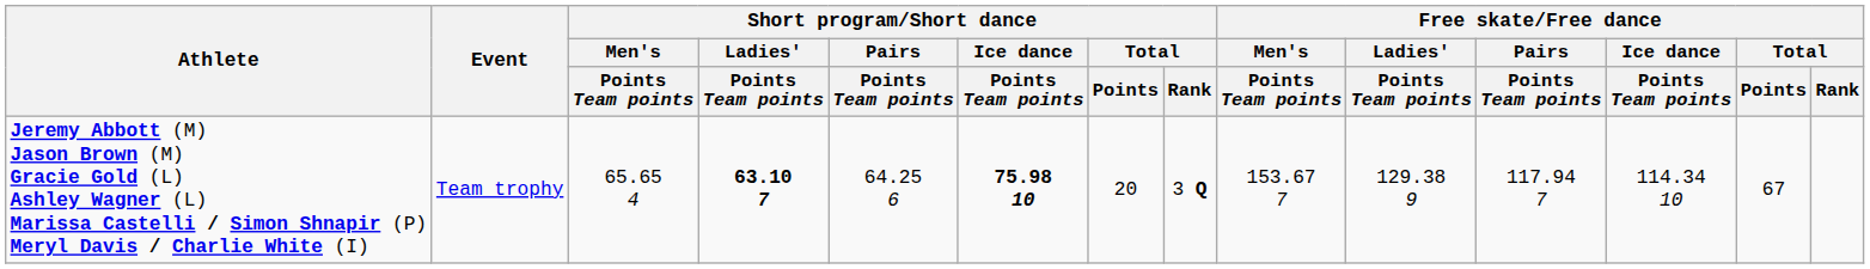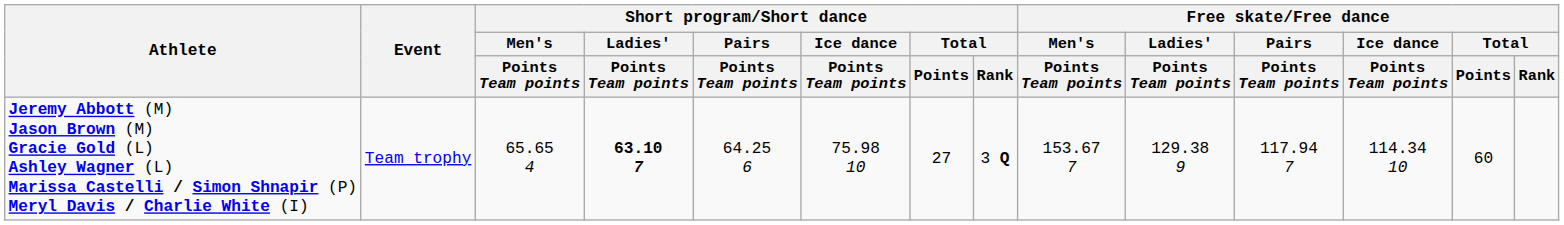row 4 | Short program/Short dance / Ice dance / Points Team points: bold -> normal
row 4 | Short program/Short dance / Total / Points: 20 -> 27
row 4 | Free skate/Free dance / Total / Points: 67 -> 60
